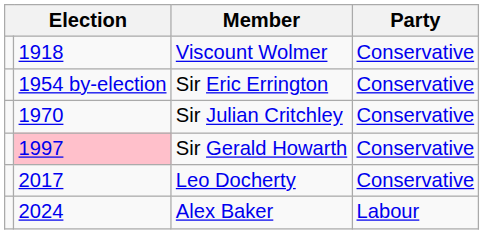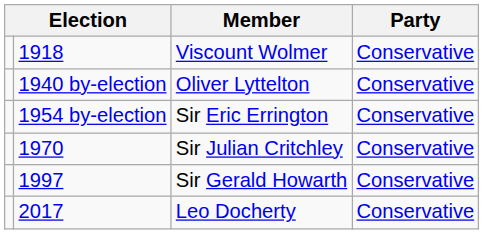+ row: 1940 by-election | Oliver Lyttelton | Conservative
Sir Gerald Howarth | column 2: pink background -> no background
- row: 2024 | Alex Baker | Labour
